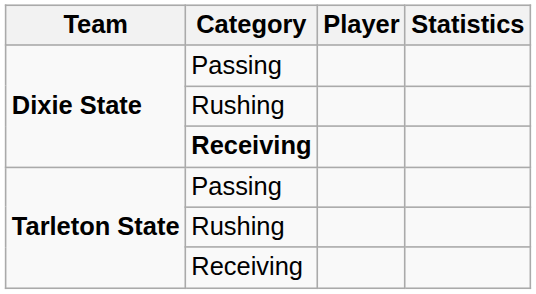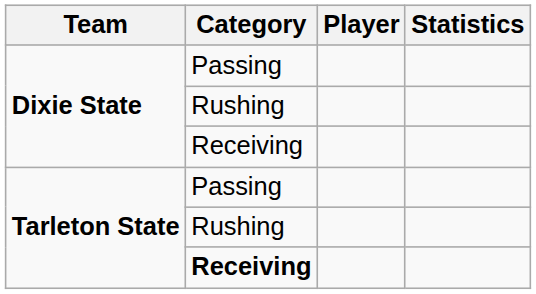Dixie State / Receiving | Category: bold -> normal
Tarleton State / Receiving | Category: normal -> bold
